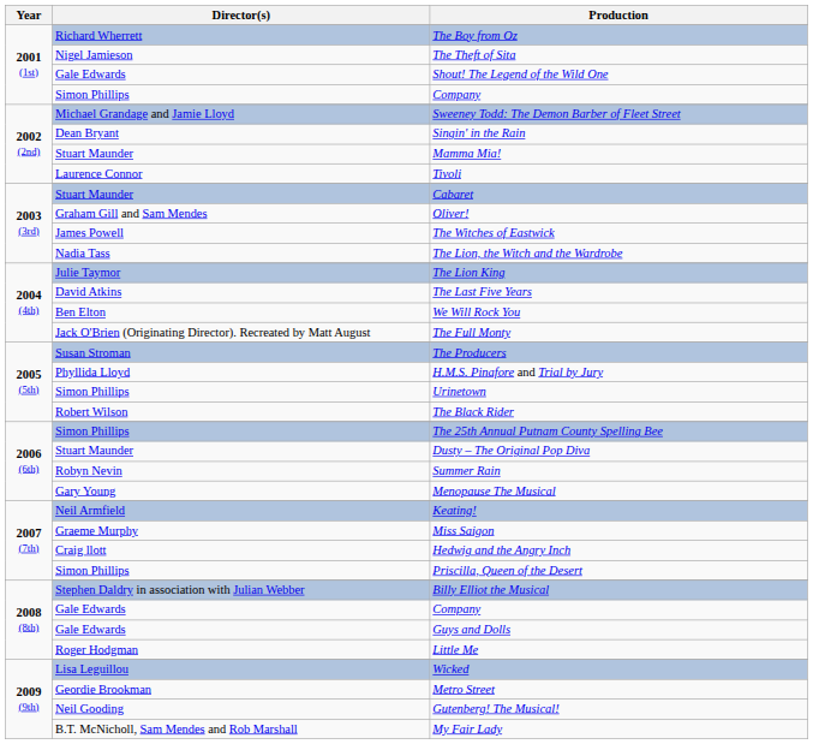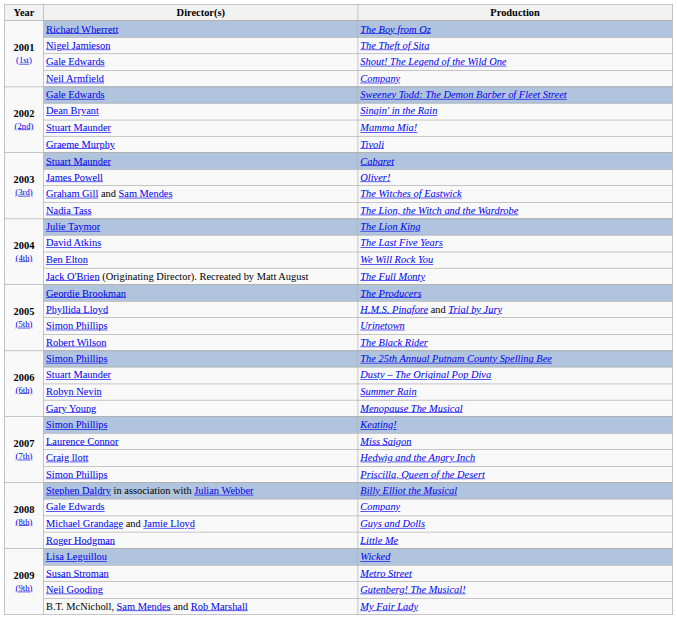2001 (1st) / Company | Director(s): Simon Phillips -> Neil Armfield
Sweeney Todd: The Demon Barber of Fleet Street | Director(s): Michael Grandage and Jamie Lloyd -> Gale Edwards
Tivoli | Director(s): Laurence Connor -> Graeme Murphy
Oliver! | Director(s): Graham Gill and Sam Mendes -> James Powell
The Witches of Eastwick | Director(s): James Powell -> Graham Gill and Sam Mendes
The Producers | Director(s): Susan Stroman -> Geordie Brookman
Keating! | Director(s): Neil Armfield -> Simon Phillips
Miss Saigon | Director(s): Graeme Murphy -> Laurence Connor
Guys and Dolls | Director(s): Gale Edwards -> Michael Grandage and Jamie Lloyd
Metro Street | Director(s): Geordie Brookman -> Susan Stroman
